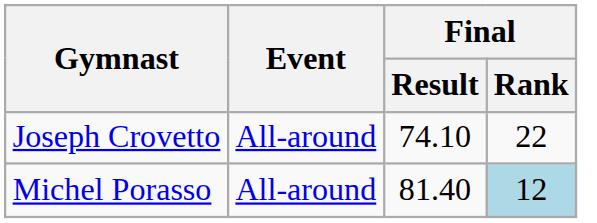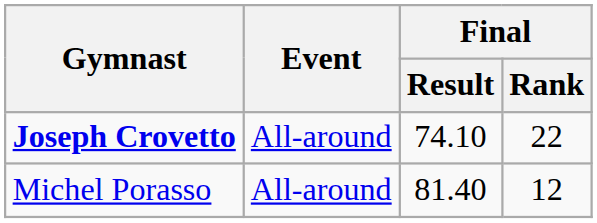row 3 | Gymnast: normal -> bold
row 4 | Final / Rank: lightblue background -> no background
